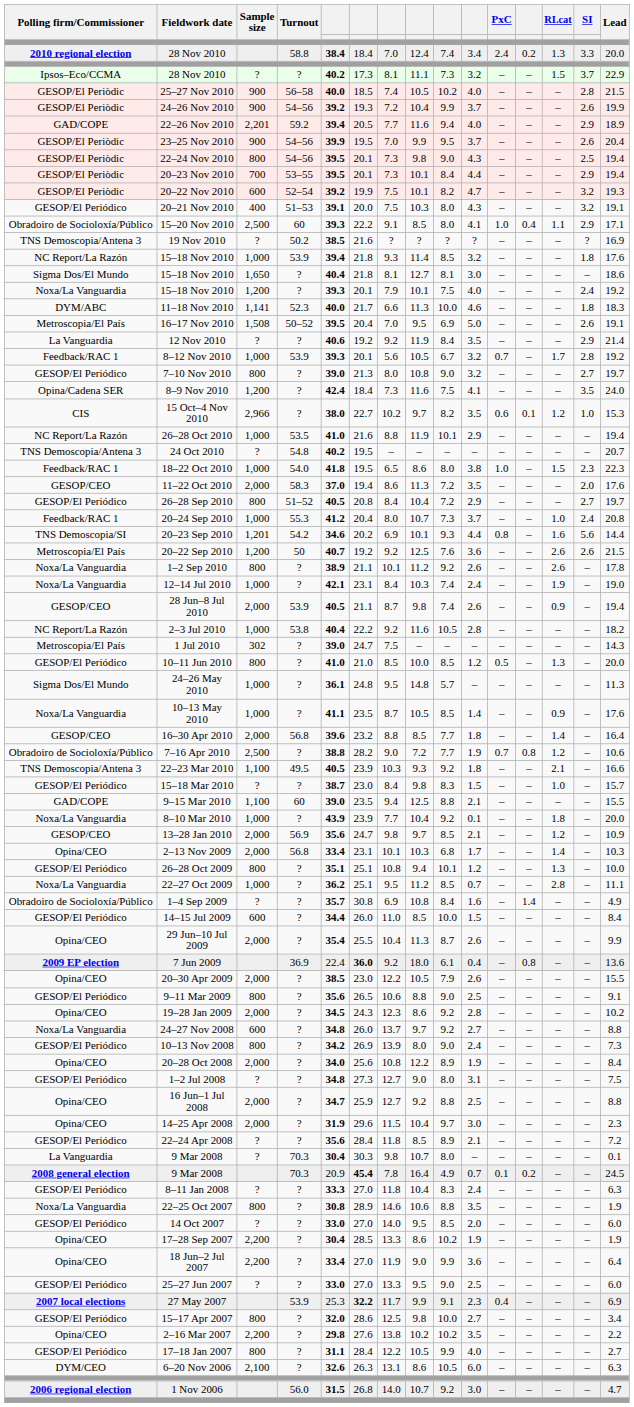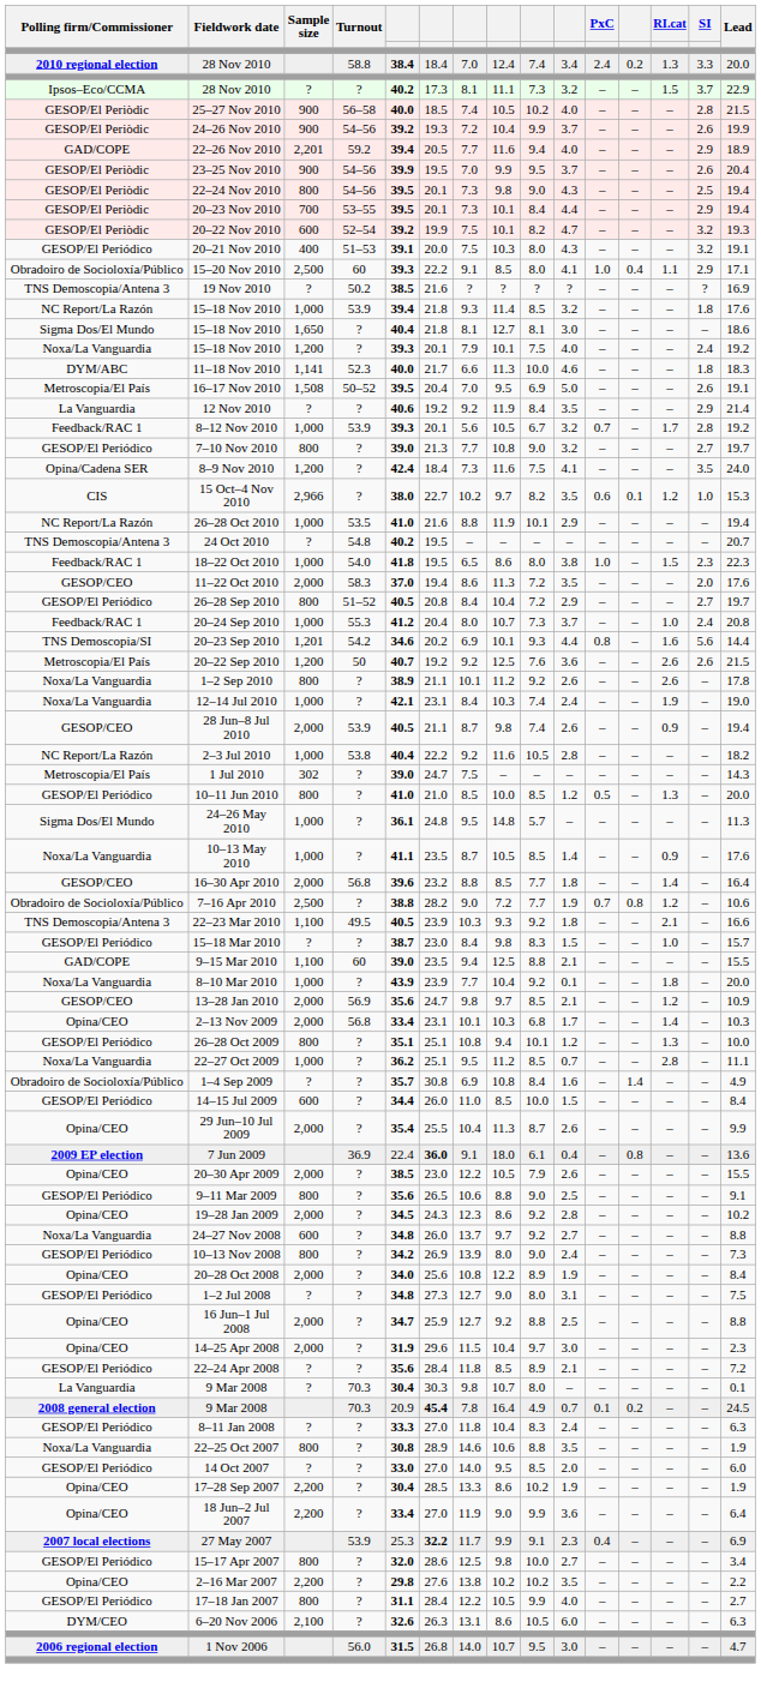7–10 Nov 2010 | column 7: 8.0 -> 7.7
7 Jun 2009 | column 7: 9.2 -> 9.1
- row: GESOP/El Periódico | 25–27 Jun 2007 | ? | ? | 33.0 | 27.0 | 13.3 | 9.5 | 9.0 | 2.5 | – | – | – | – | 6.0
1 Nov 2006 | column 9: 9.2 -> 9.5
